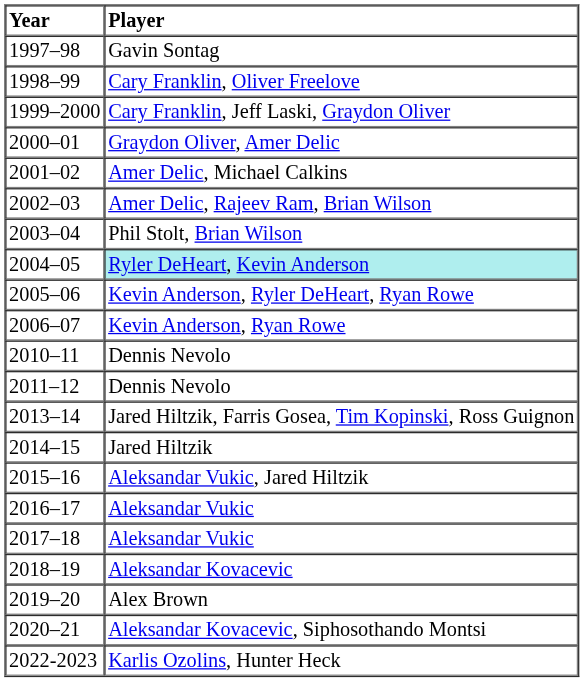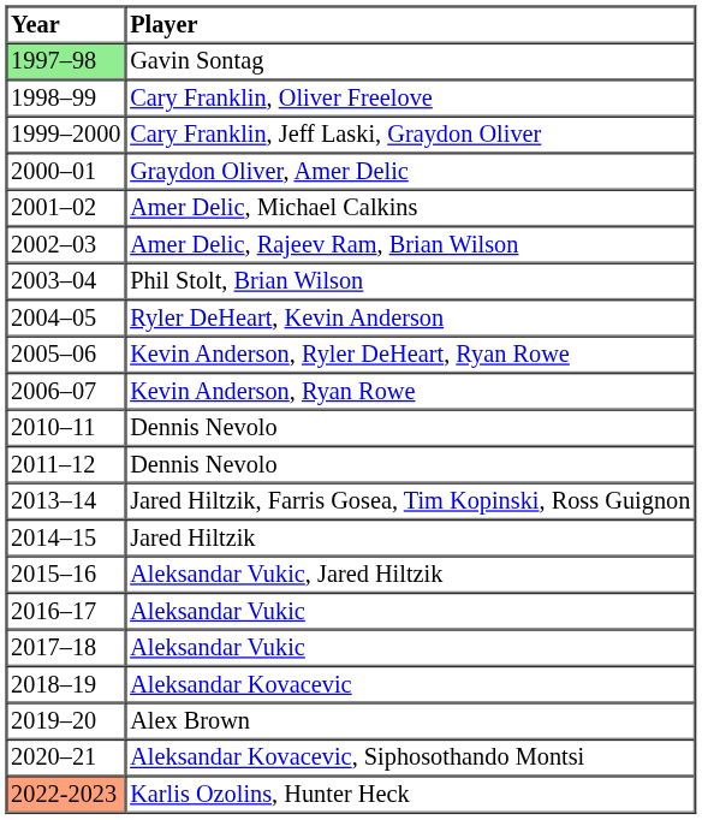row 2 | Year: no background -> lightgreen background
row 9 | Player: paleturquoise background -> no background
row 22 | Year: no background -> lightsalmon background
